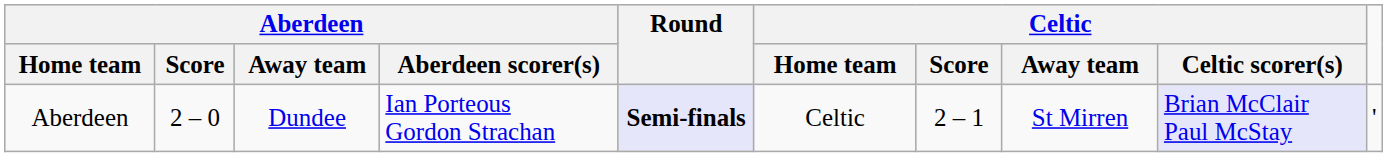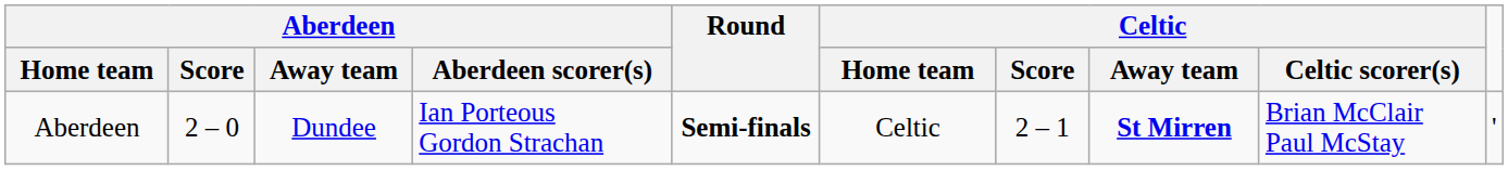row 3 | Round: lavender background -> no background
row 3 | Celtic / Away team: normal -> bold
row 3 | Celtic / Celtic scorer(s): lavender background -> no background
